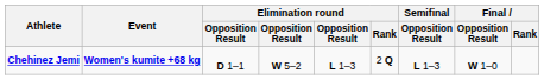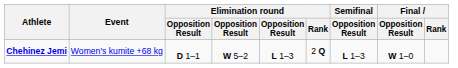Chehinez Jemi | Event: bold -> normal
